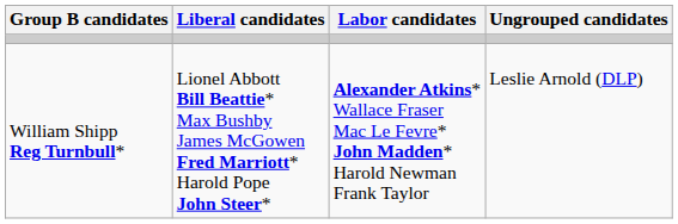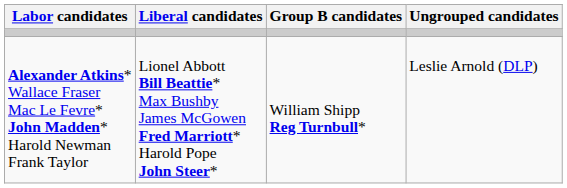columns swapped: Labor candidates <-> Group B candidates
